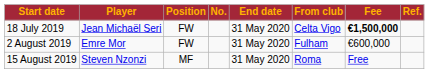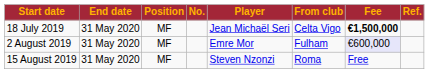columns swapped: End date <-> Player
18 July 2019 | Position: FW -> MF
2 August 2019 | Position: FW -> MF
2 August 2019 | Fee: no background -> lavender background
